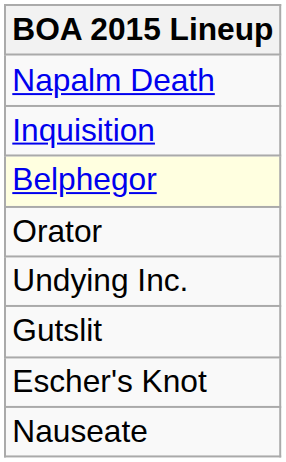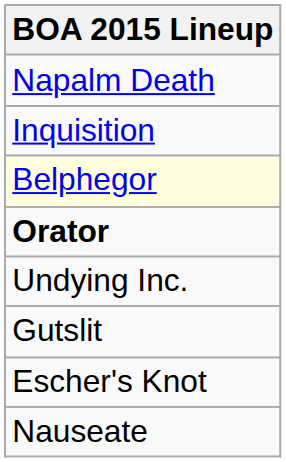row 5 | column 1: normal -> bold
